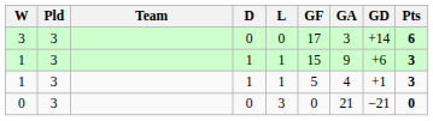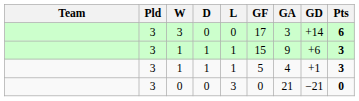columns swapped: Team <-> W
